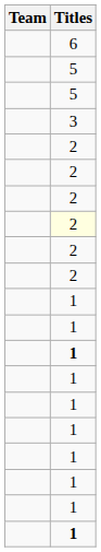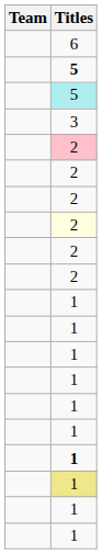row 3 | Titles: normal -> bold
row 4 | Titles: no background -> paleturquoise background
row 6 | Titles: no background -> pink background
row 14 | Titles: bold -> normal
row 18 | Titles: normal -> bold
row 19 | Titles: no background -> khaki background
row 21 | Titles: bold -> normal
